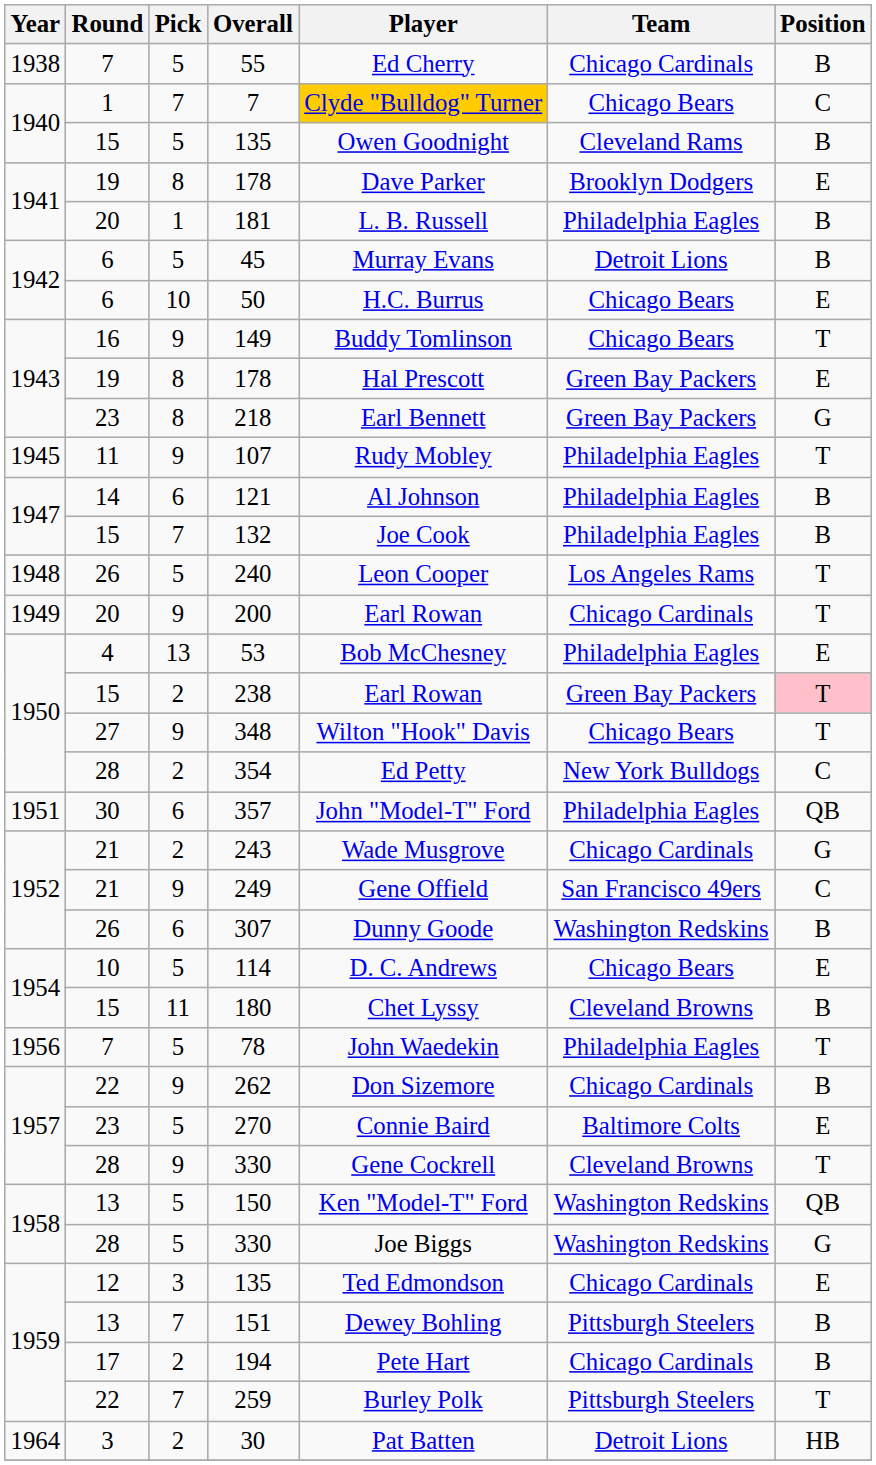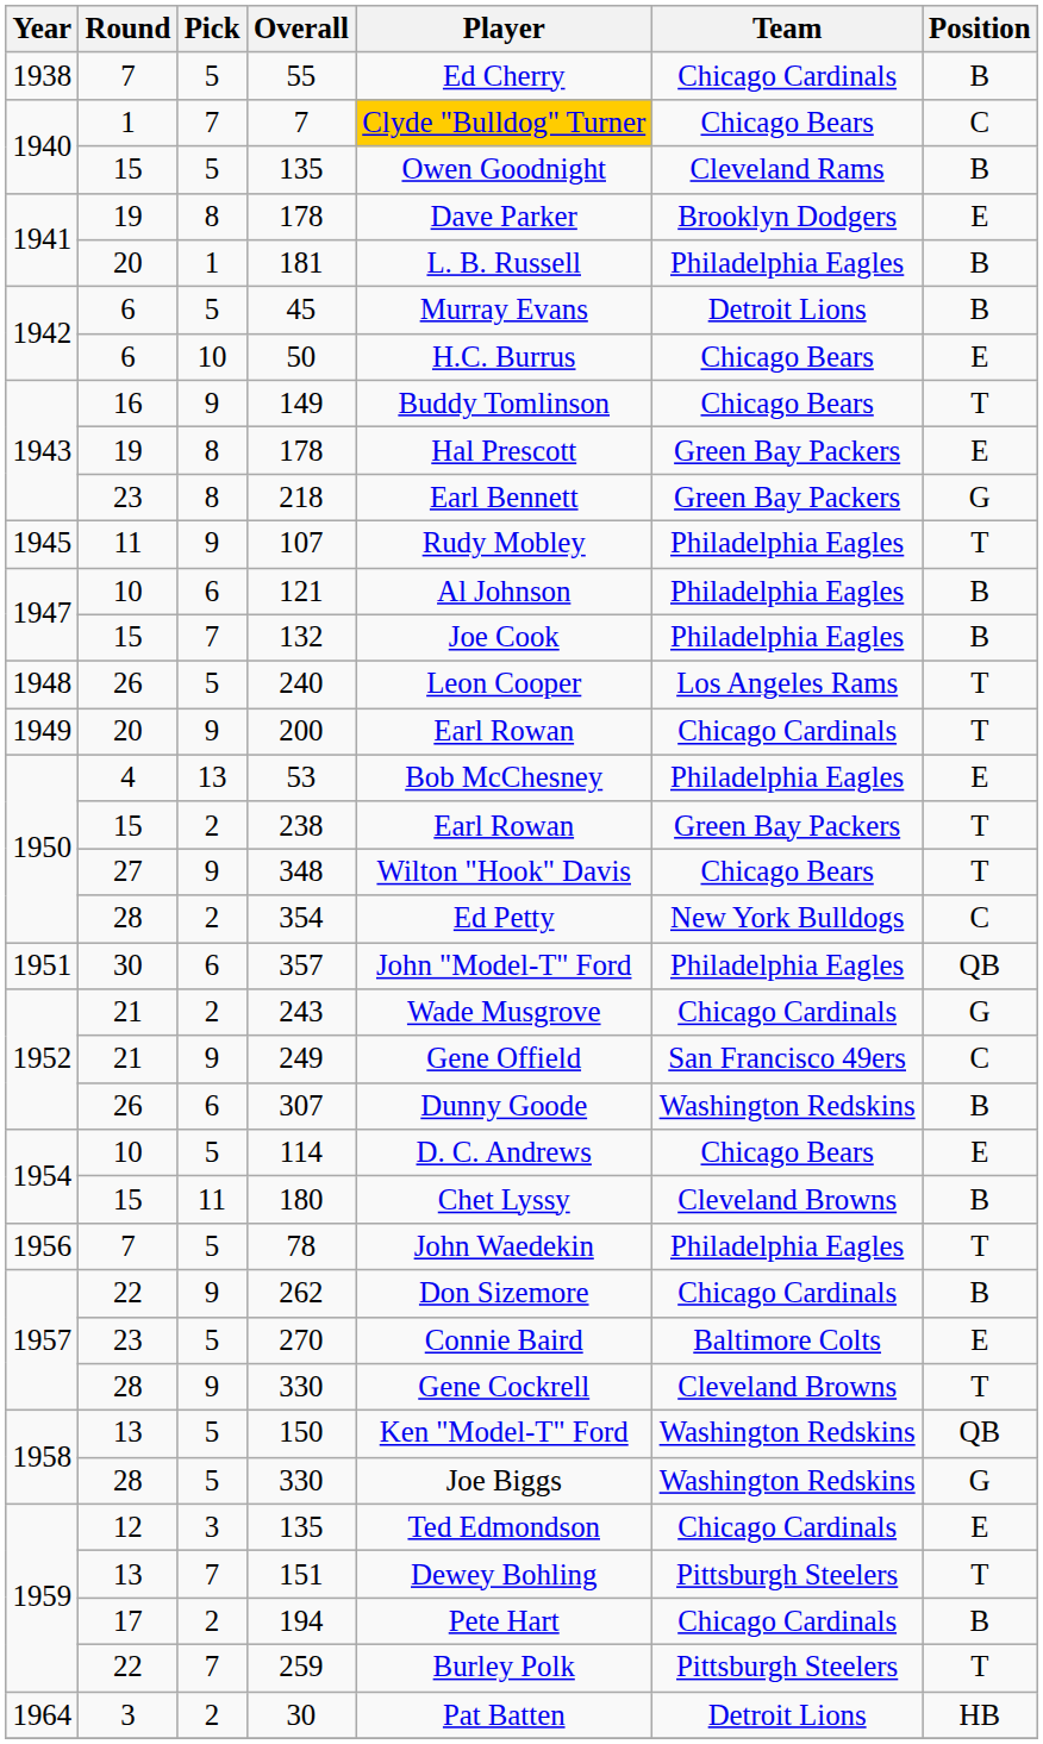121 | Round: 14 -> 10
238 | Position: pink background -> no background
151 | Position: B -> T
